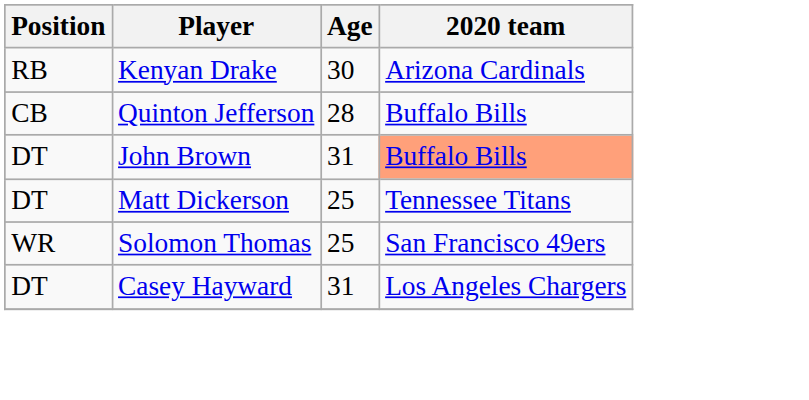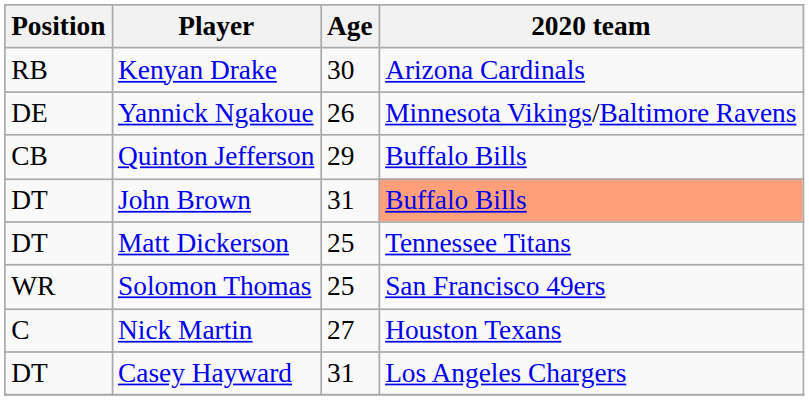+ row: DE | Yannick Ngakoue | 26 | Minnesota Vikings/Baltimore Ravens
Quinton Jefferson | Age: 28 -> 29
+ row: C | Nick Martin | 27 | Houston Texans
